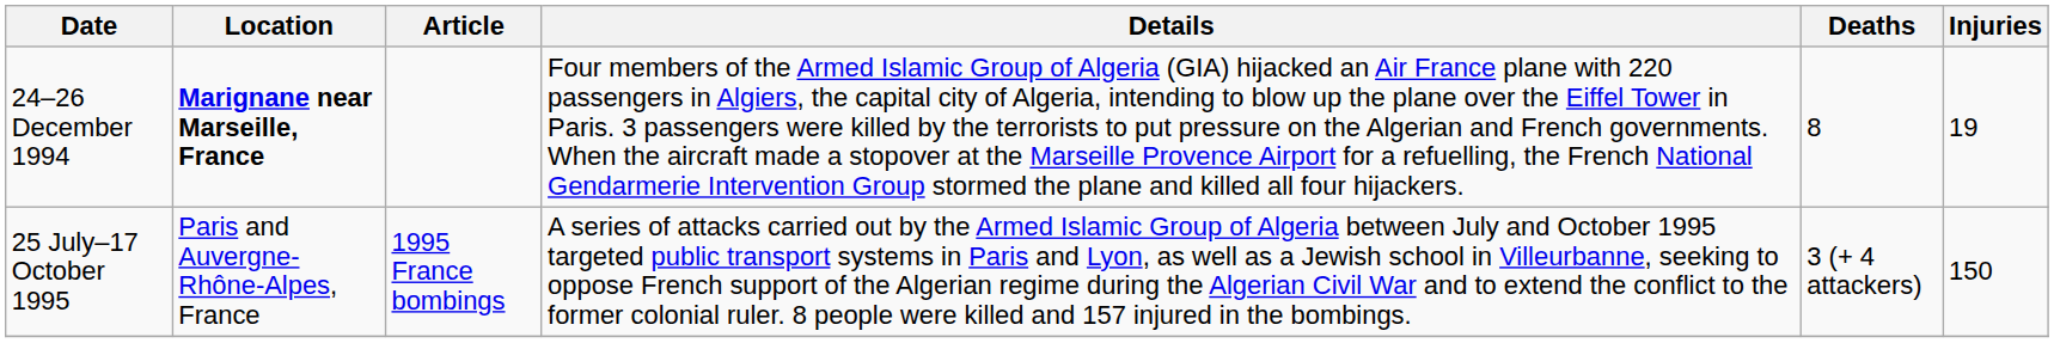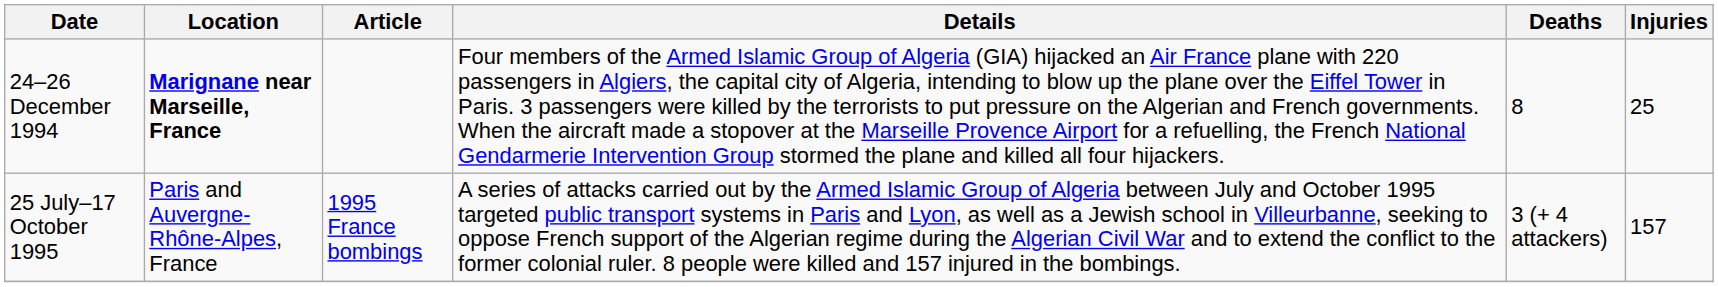24–26 December 1994 | Injuries: 19 -> 25
25 July–17 October 1995 | Injuries: 150 -> 157
